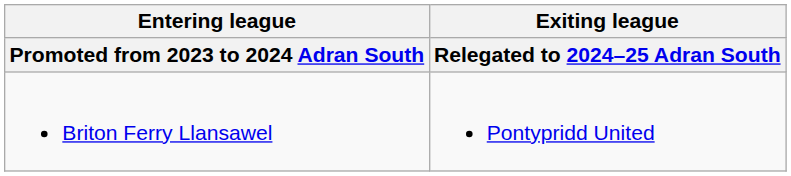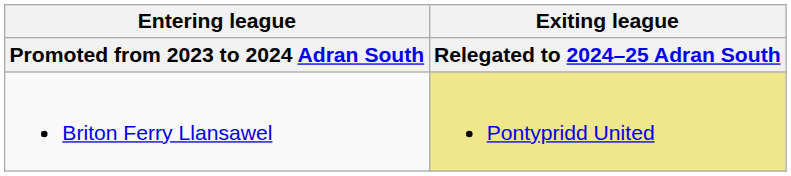Briton Ferry Llansawel | Exiting league / Relegated to 2024–25 Adran South: no background -> khaki background
